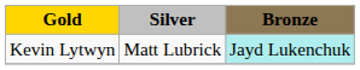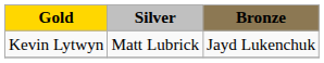Kevin Lytwyn | Bronze: paleturquoise background -> no background
